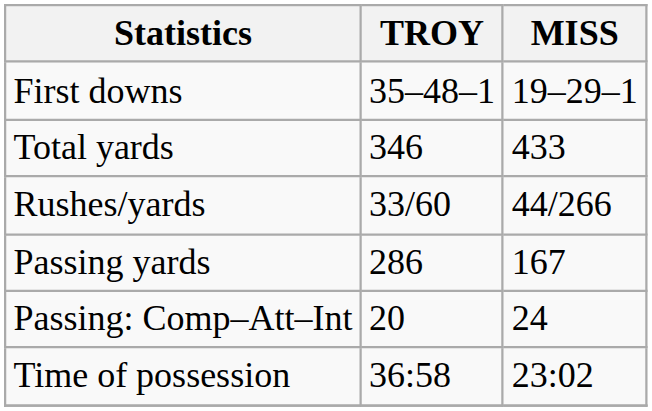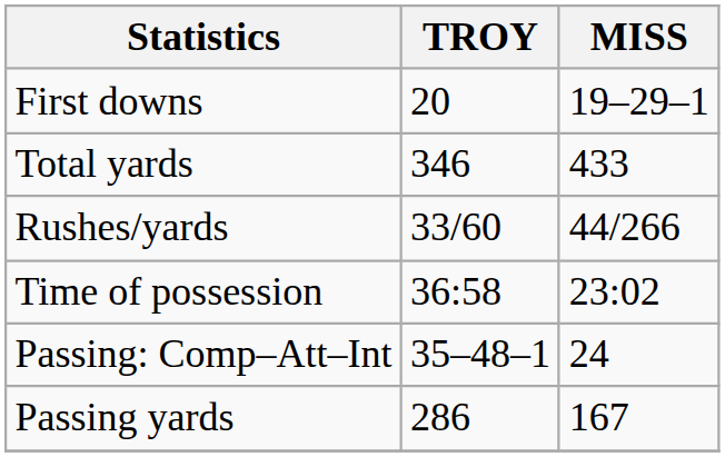First downs | TROY: 35–48–1 -> 20
rows swapped: Passing yards <-> Time of possession
Passing: Comp–Att–Int | TROY: 20 -> 35–48–1
